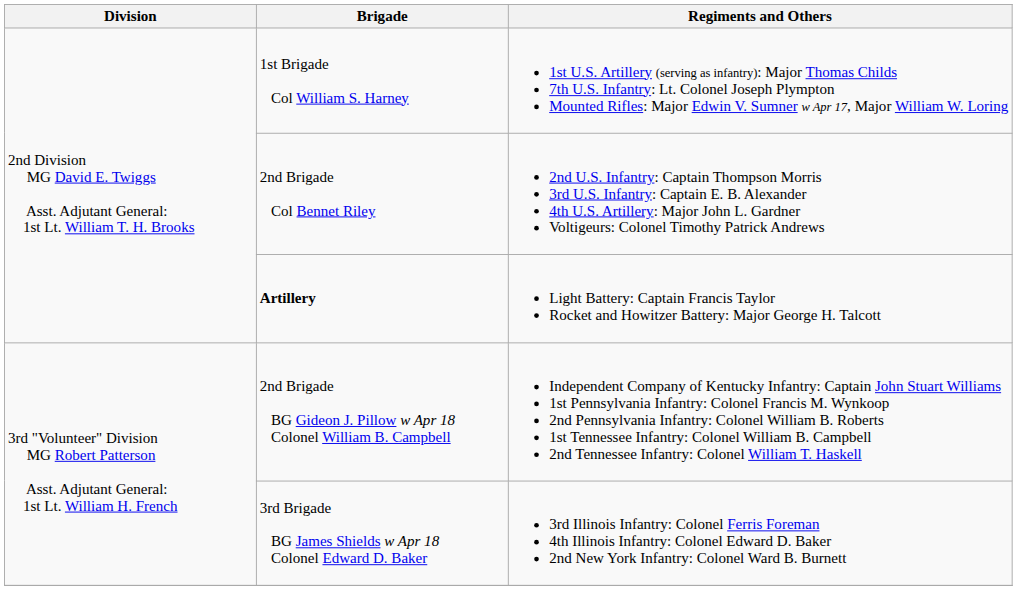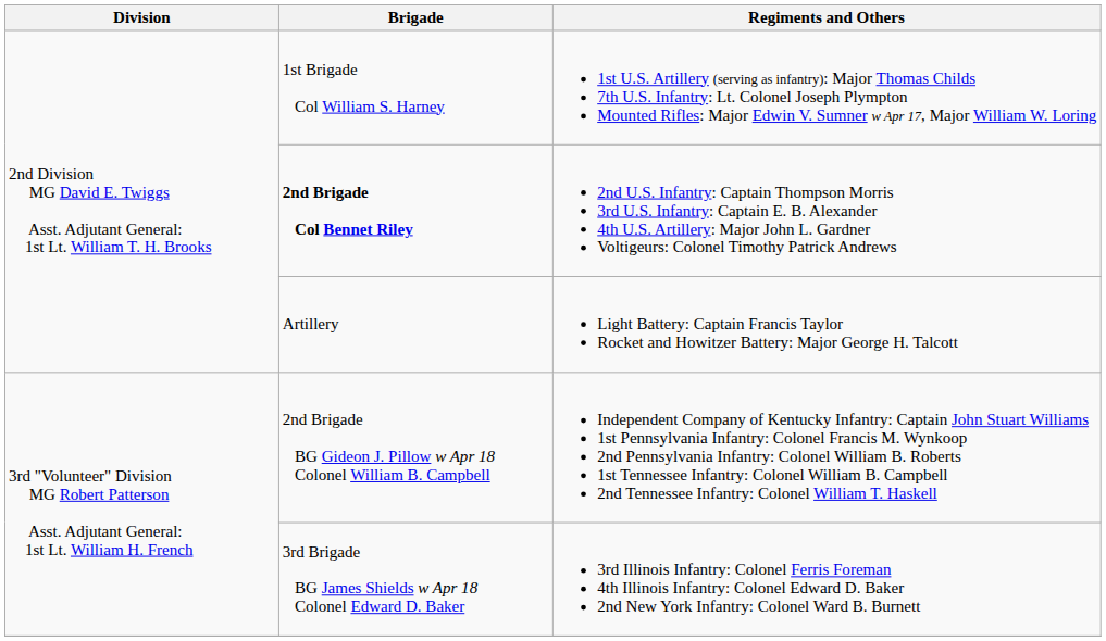2nd Brigade Col Bennet Riley | Brigade: normal -> bold
Artillery | Brigade: bold -> normal
